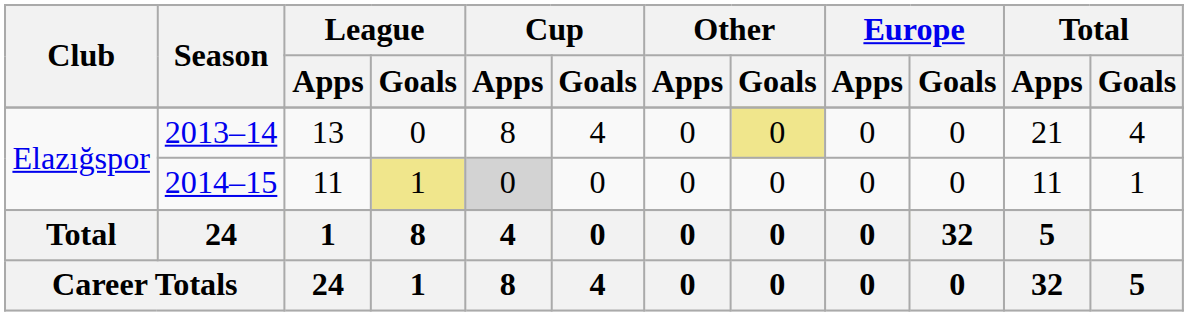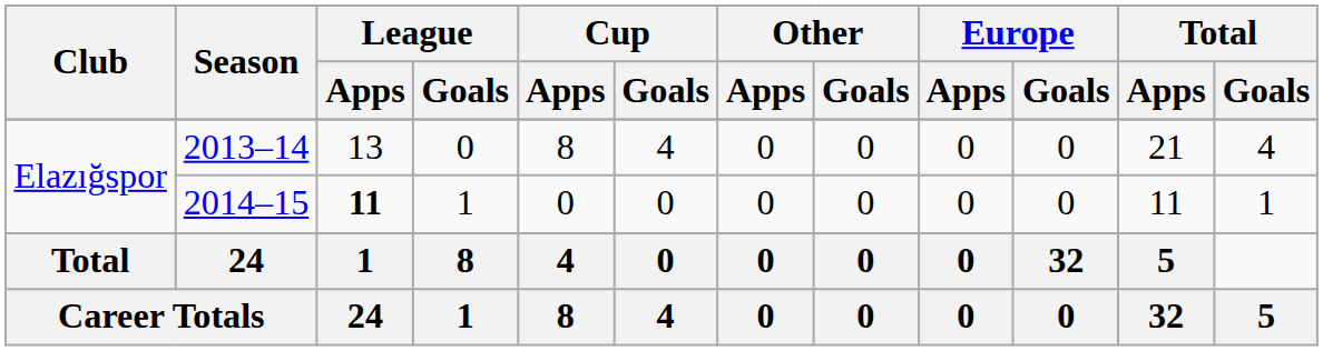2013–14 | Other / Goals: khaki background -> no background
2014–15 | League / Apps: normal -> bold
2014–15 | League / Goals: khaki background -> no background
2014–15 | Cup / Apps: lightgrey background -> no background
